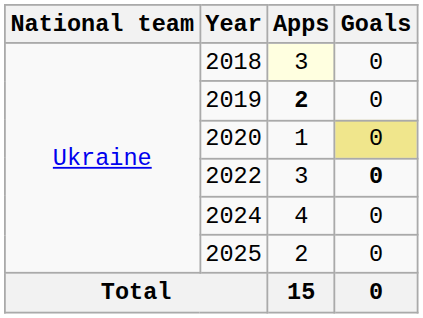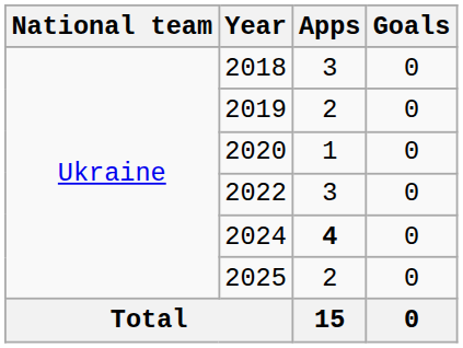2018 | Apps: lightyellow background -> no background
2019 | Apps: bold -> normal
2020 | Goals: khaki background -> no background
2022 | Goals: bold -> normal
2024 | Apps: normal -> bold
